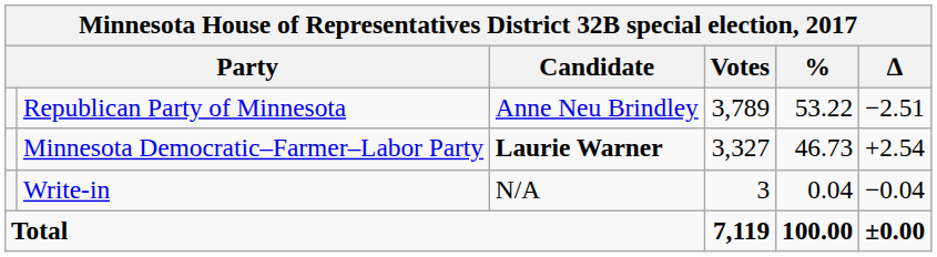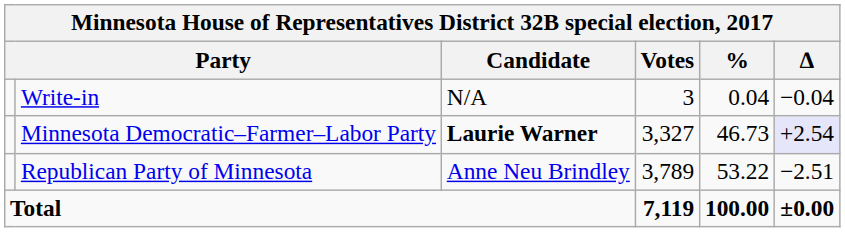rows swapped: Republican Party of Minnesota <-> Write-in
Minnesota Democratic–Farmer–Labor Party | ∆: no background -> lavender background
